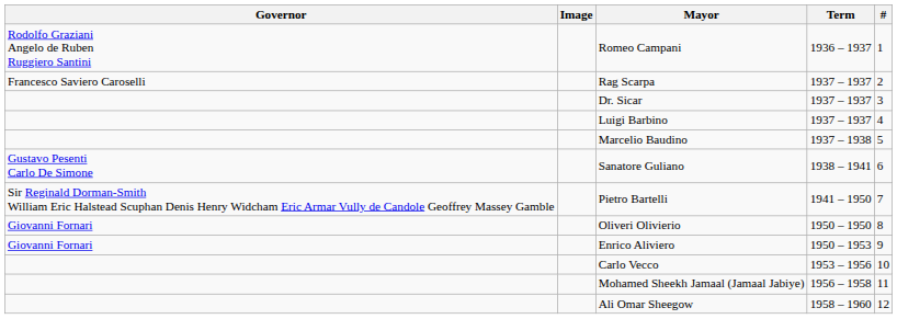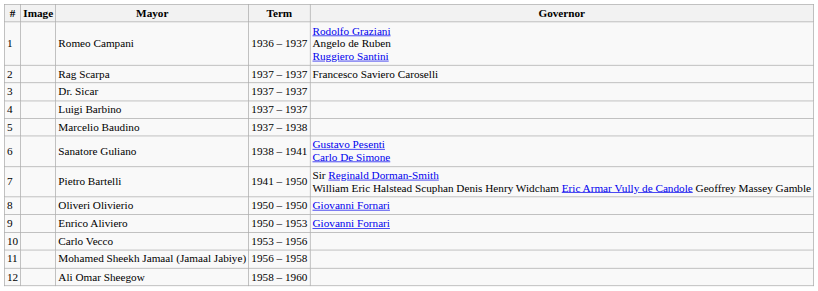columns swapped: # <-> Governor
